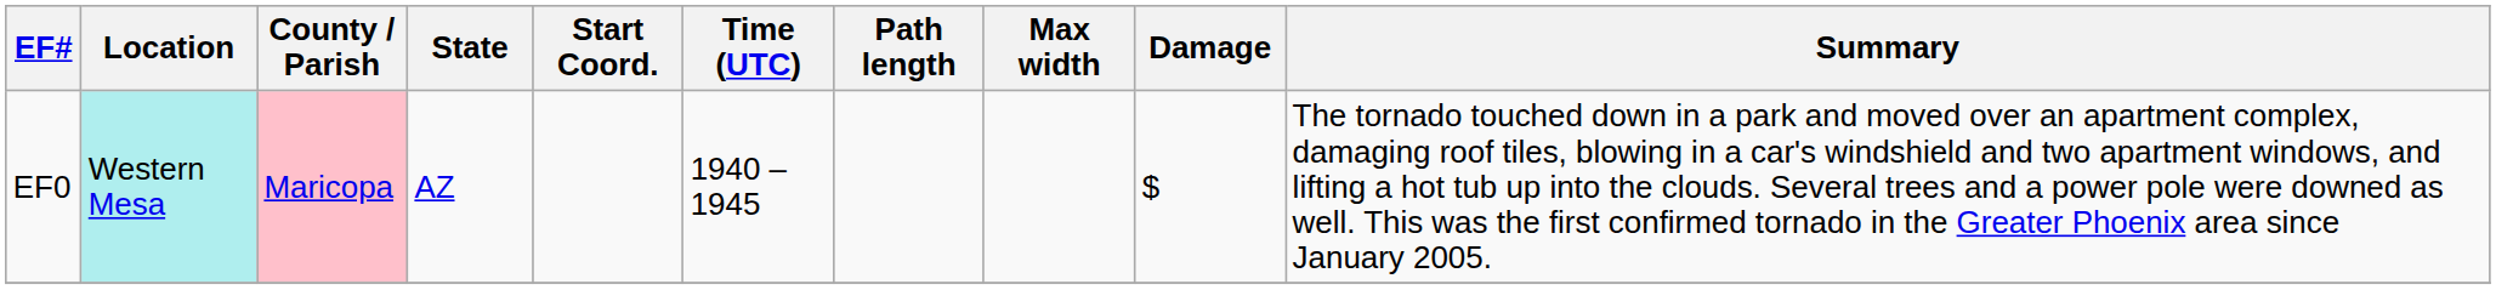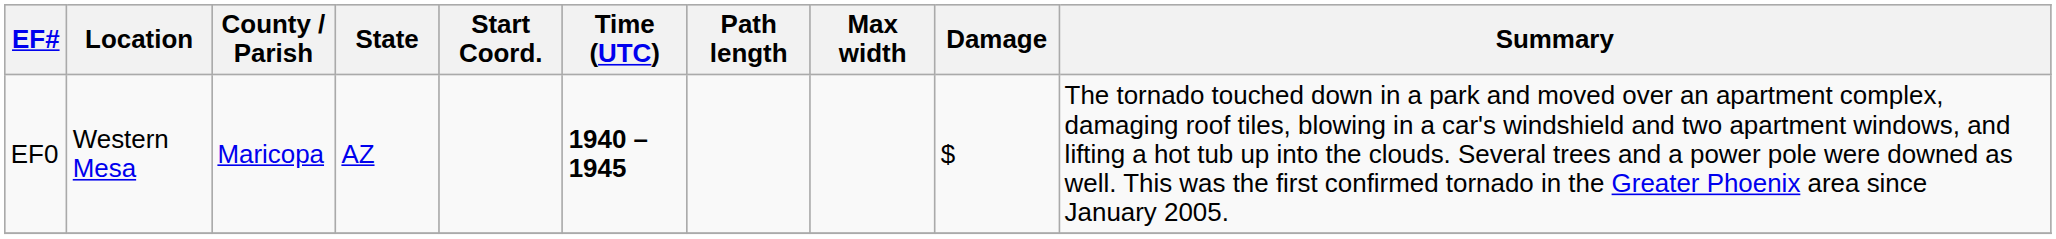EF0 | Location: paleturquoise background -> no background
EF0 | County / Parish: pink background -> no background
EF0 | Time (UTC): normal -> bold
